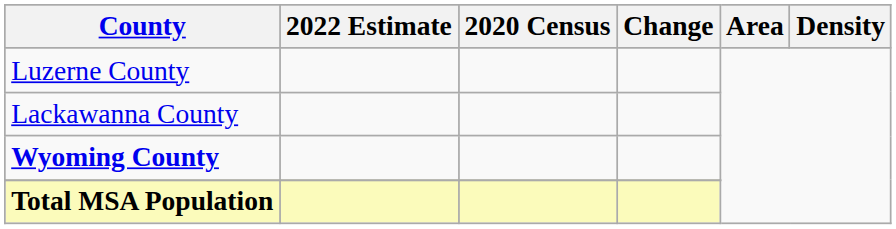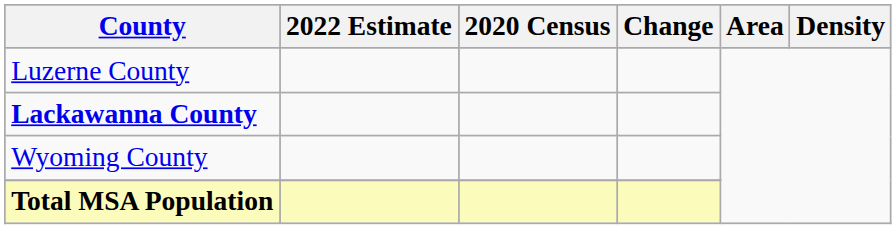Lackawanna County | County: normal -> bold
Wyoming County | County: bold -> normal
